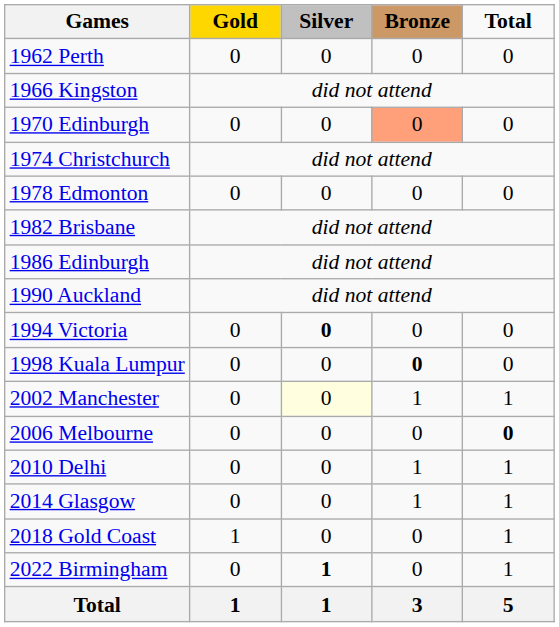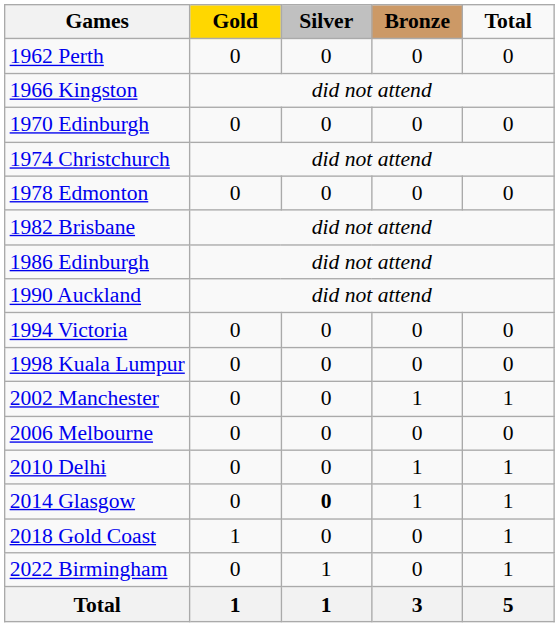1970 Edinburgh | Bronze: lightsalmon background -> no background
1994 Victoria | Silver: bold -> normal
1998 Kuala Lumpur | Bronze: bold -> normal
2002 Manchester | Silver: lightyellow background -> no background
2006 Melbourne | Total: bold -> normal
2014 Glasgow | Silver: normal -> bold
2022 Birmingham | Silver: bold -> normal
